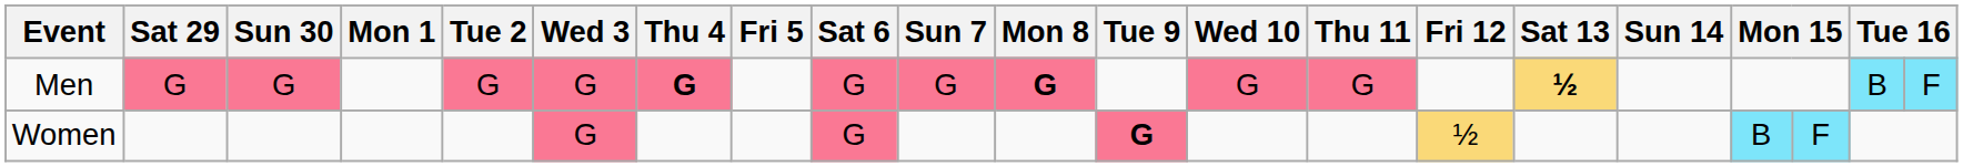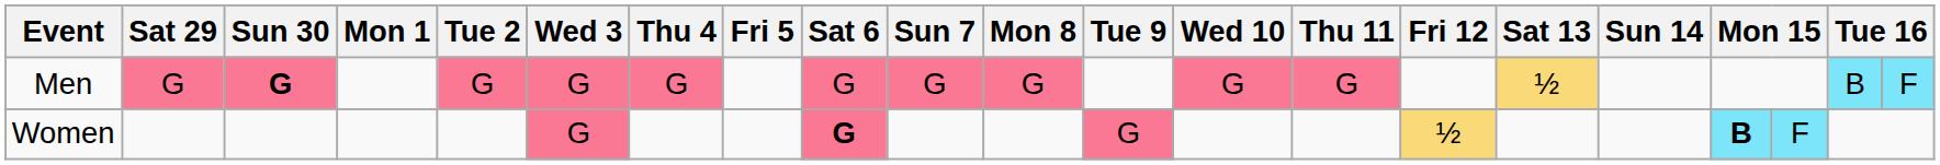Men | Sun 30: normal -> bold
Men | Thu 4: bold -> normal
Men | Mon 8: bold -> normal
Men | Sat 13: bold -> normal
Women | Sat 6: normal -> bold
Women | Tue 9: bold -> normal
Women | column 18: normal -> bold
